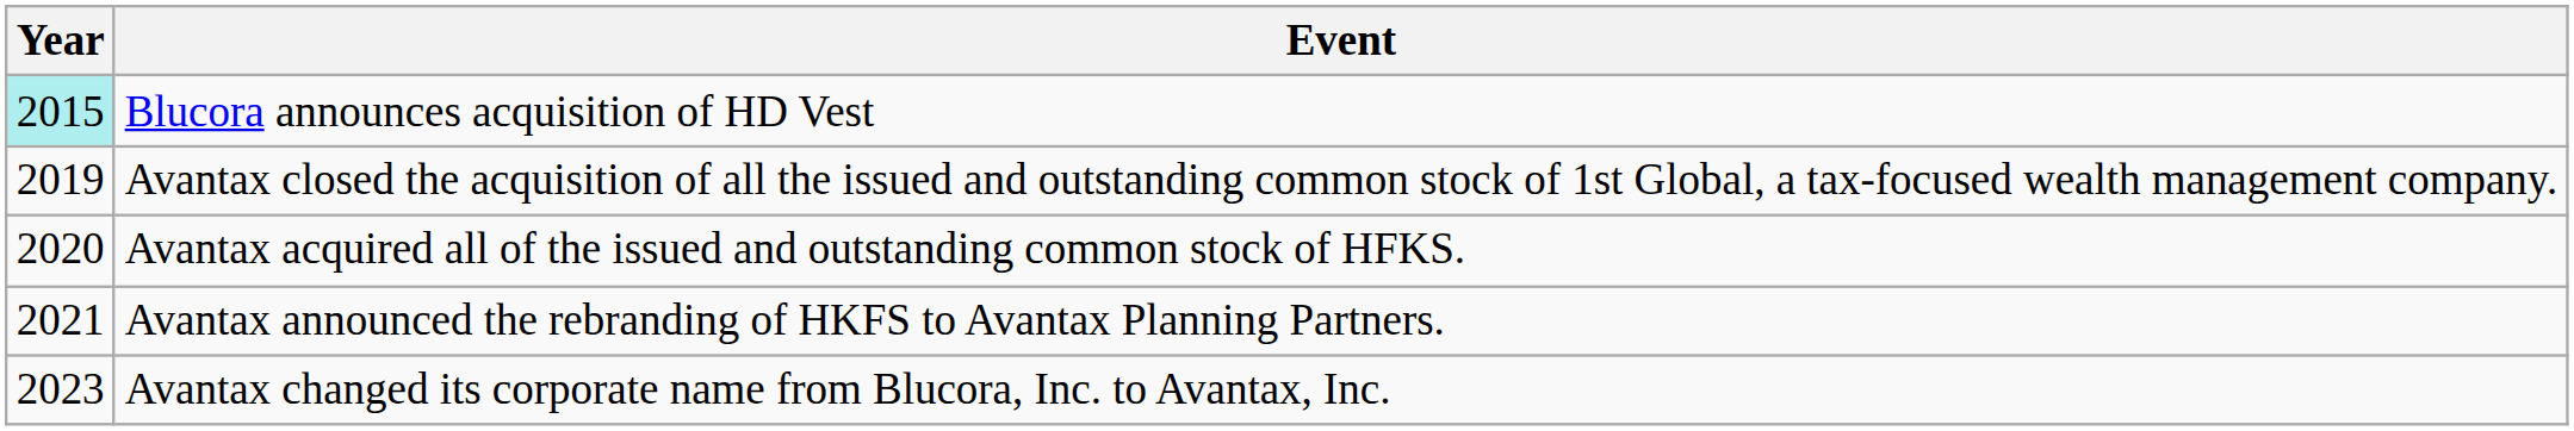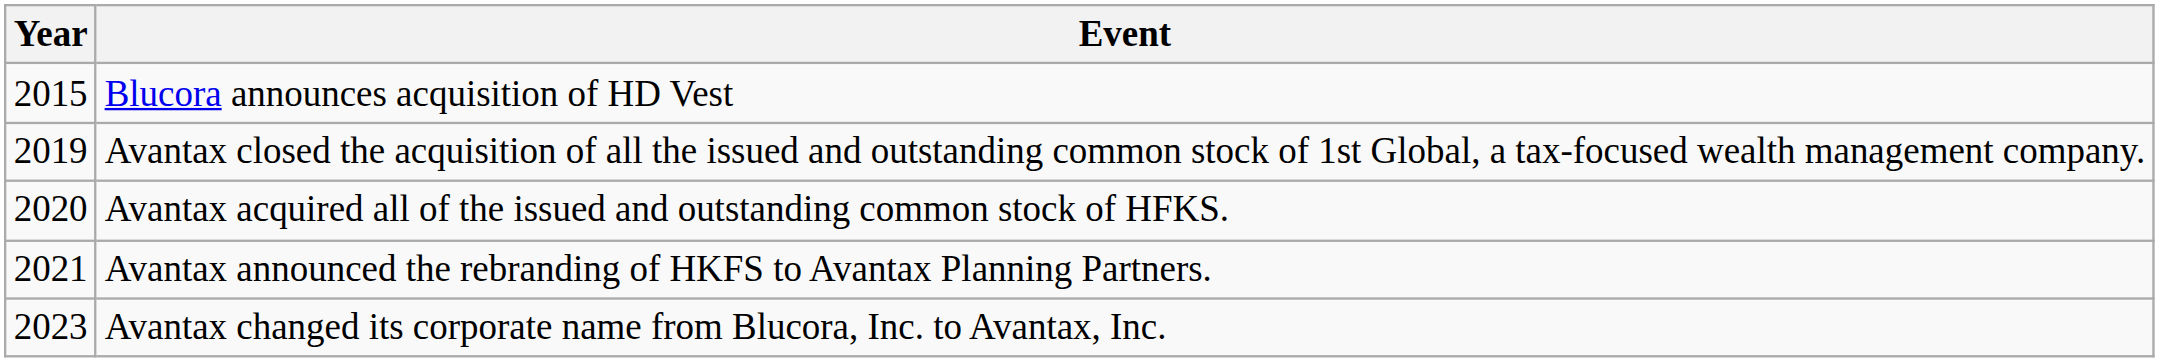Blucora announces acquisition of HD Vest | Year: paleturquoise background -> no background
